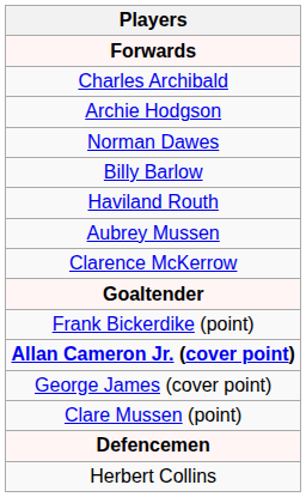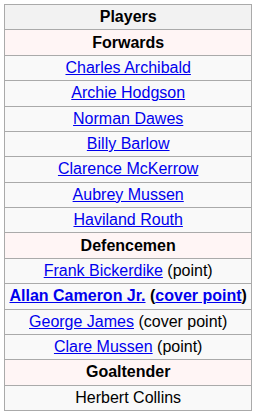row 7 | column 1: Haviland Routh -> Clarence McKerrow
row 9 | column 1: Clarence McKerrow -> Haviland Routh
row 10 | column 1: Goaltender -> Defencemen
row 15 | column 1: Defencemen -> Goaltender
